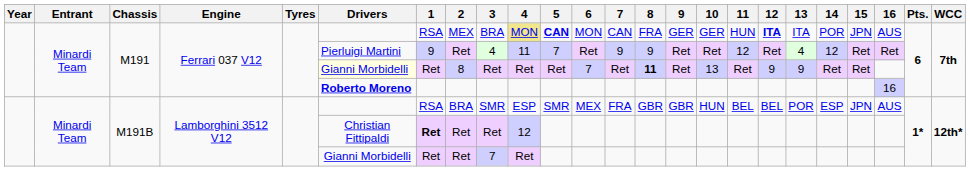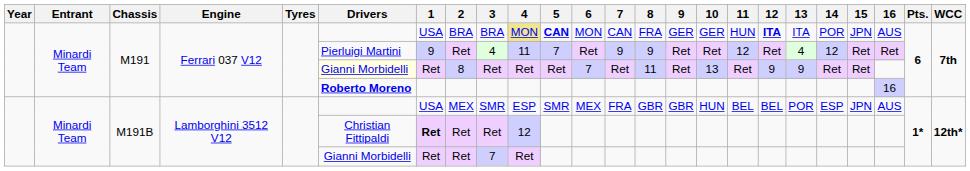row 2 | 1: RSA -> USA
row 2 | 2: MEX -> BRA
row 4 | 8: bold -> normal
row 6 | 1: RSA -> USA
row 6 | 2: BRA -> MEX
